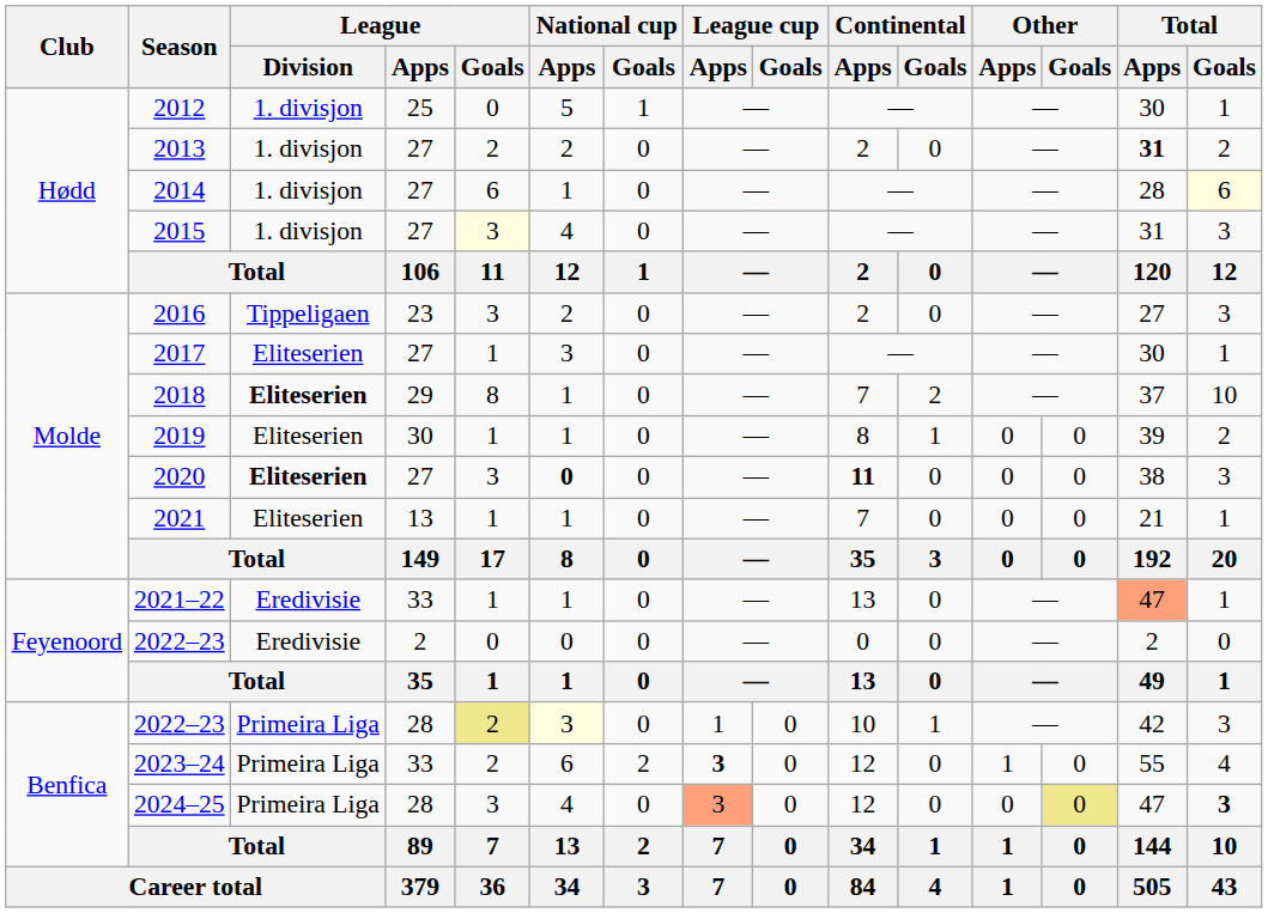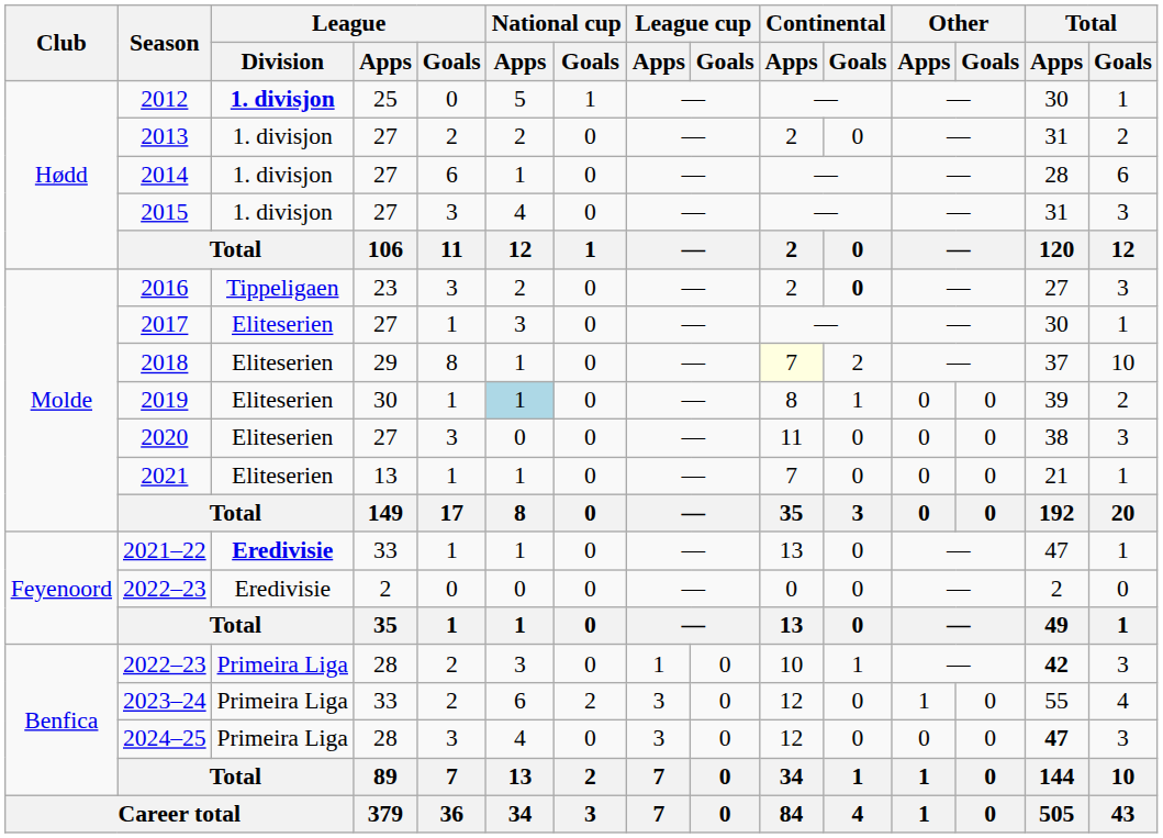2012 | League / Division: normal -> bold
2013 | Total / Apps: bold -> normal
2014 | Total / Goals: lightyellow background -> no background
2015 | League / Goals: lightyellow background -> no background
2016 | Continental / Goals: normal -> bold
2018 | League / Division: bold -> normal
2018 | Continental / Apps: no background -> lightyellow background
2019 | National cup / Apps: no background -> lightblue background
2020 | League / Division: bold -> normal
2020 | National cup / Apps: bold -> normal
2020 | Continental / Apps: bold -> normal
2021–22 | League / Division: normal -> bold
2021–22 | Total / Apps: lightsalmon background -> no background
2022–23 / 28 | League / Goals: khaki background -> no background
2022–23 / 28 | National cup / Apps: lightyellow background -> no background
2022–23 / 28 | Total / Apps: normal -> bold
2023–24 | League cup / Apps: bold -> normal
2024–25 | League cup / Apps: lightsalmon background -> no background
2024–25 | Other / Goals: khaki background -> no background
2024–25 | Total / Apps: normal -> bold
2024–25 | Total / Goals: bold -> normal
